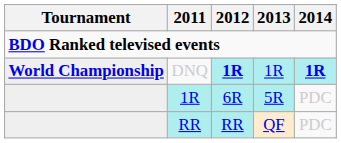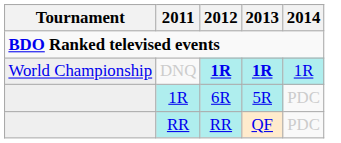DNQ | Tournament: bold -> normal
DNQ | 2013: normal -> bold
DNQ | 2014: bold -> normal
